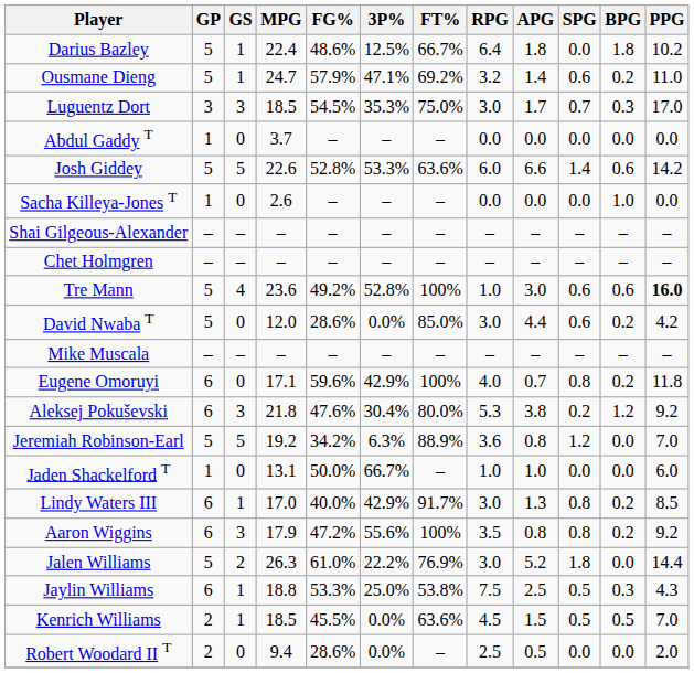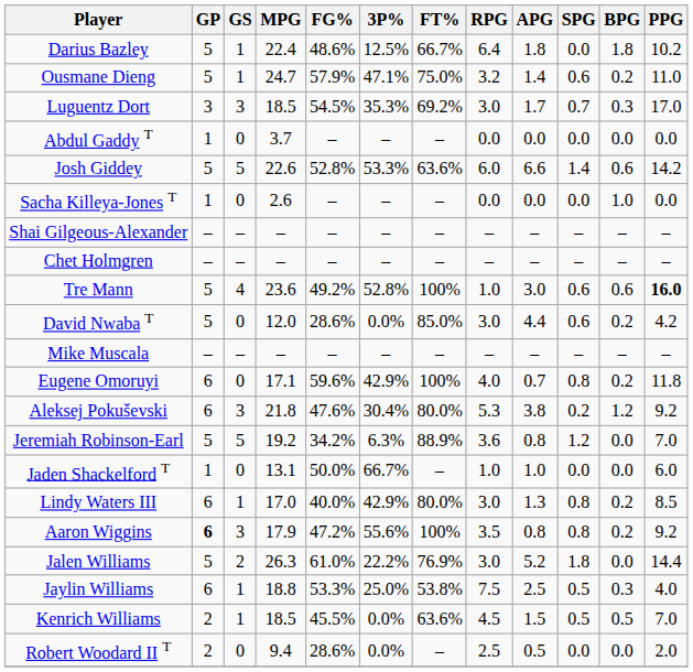Ousmane Dieng | FT%: 69.2% -> 75.0%
Luguentz Dort | FT%: 75.0% -> 69.2%
Lindy Waters III | FT%: 91.7% -> 80.0%
Aaron Wiggins | GP: normal -> bold
Jaylin Williams | PPG: 4.3 -> 4.0
